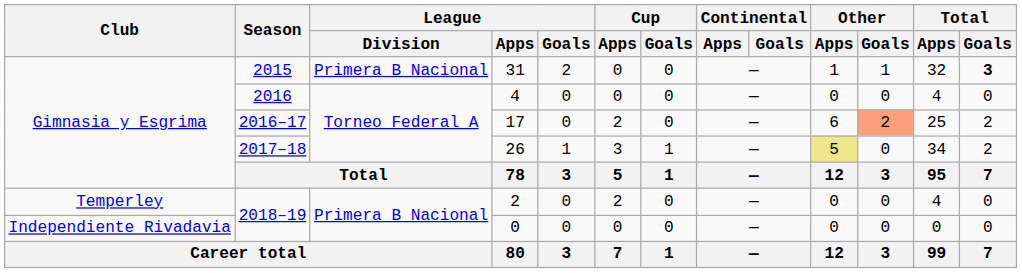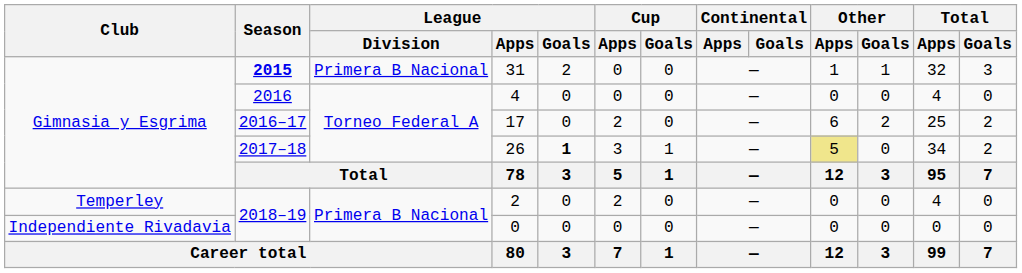31 | Season: normal -> bold
31 | Total / Goals: bold -> normal
17 | Other / Goals: lightsalmon background -> no background
26 | League / Goals: normal -> bold
